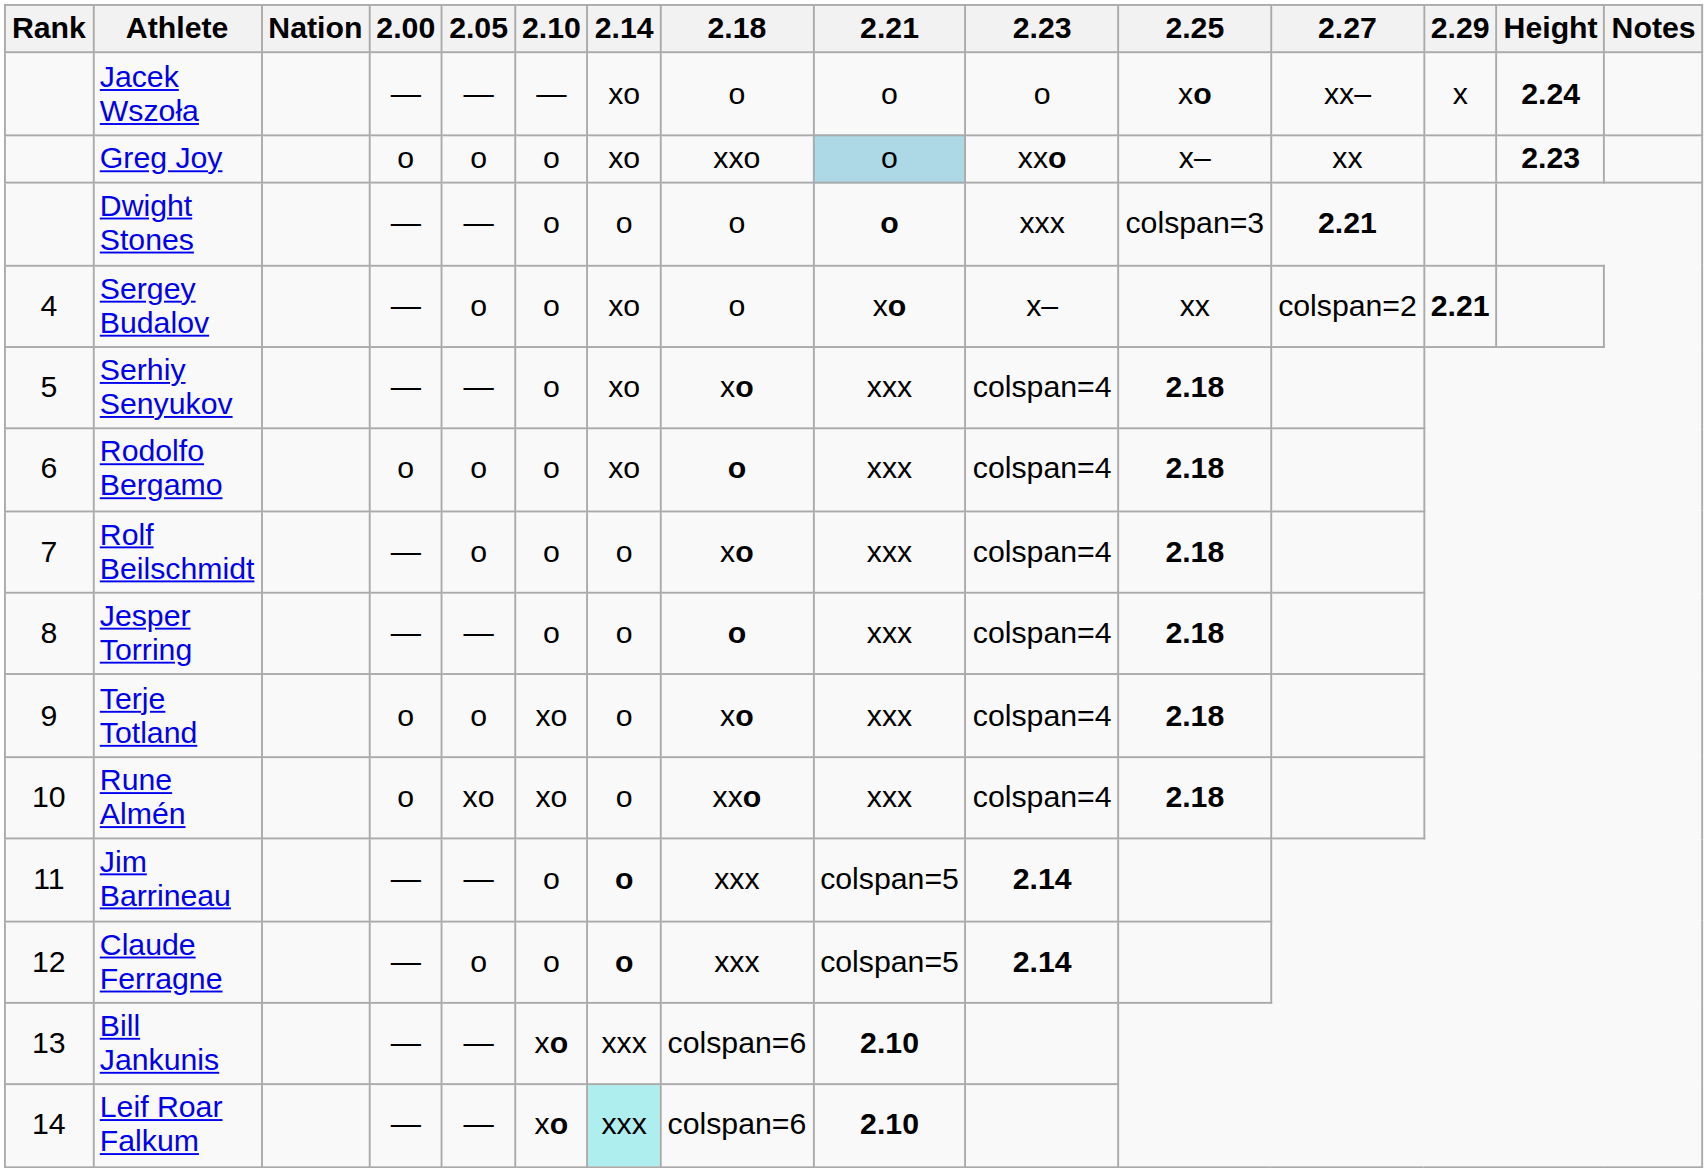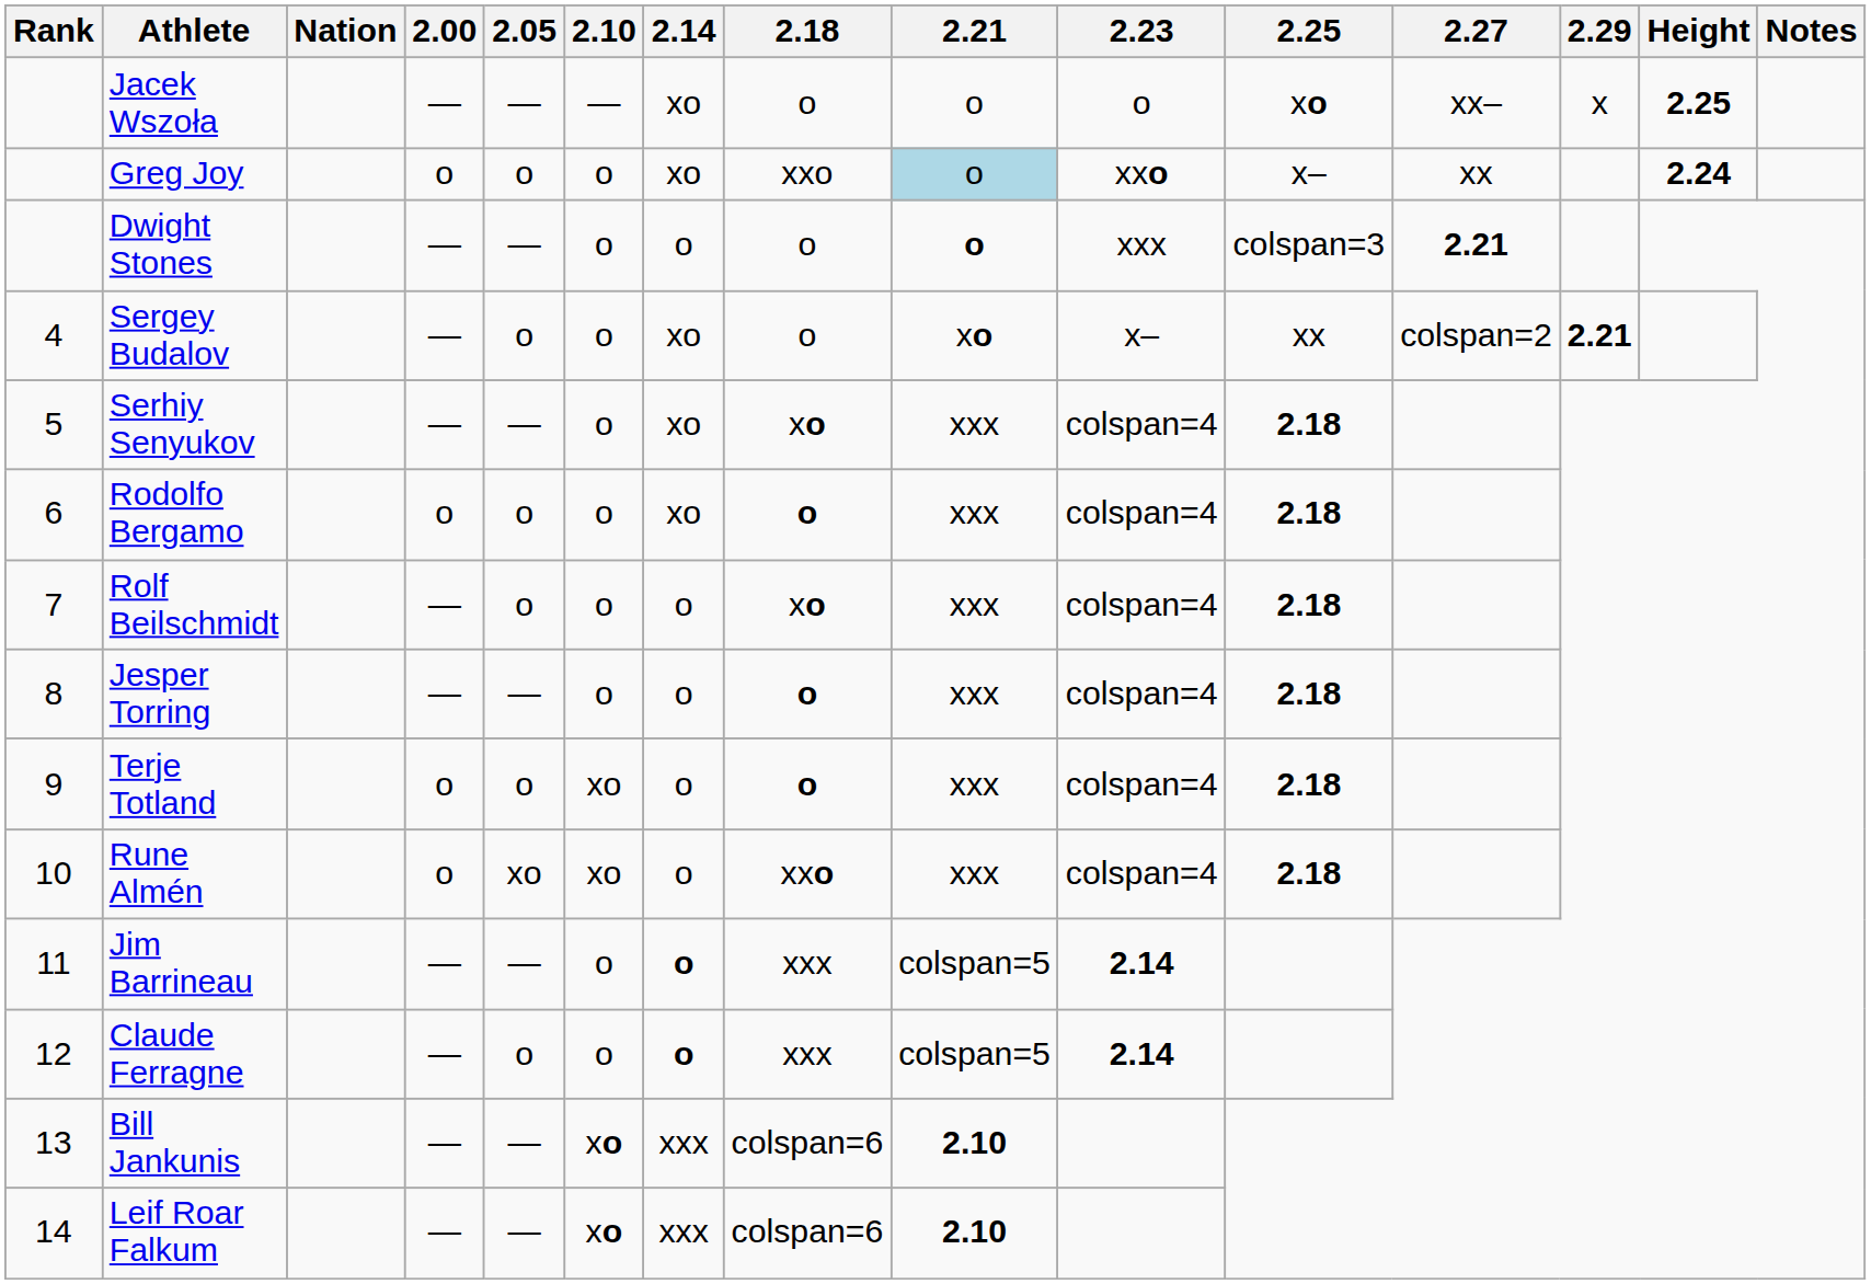Jacek Wszoła | Height: 2.24 -> 2.25
Greg Joy | Height: 2.23 -> 2.24
Terje Totland | 2.18: xo -> o
Leif Roar Falkum | 2.14: paleturquoise background -> no background
